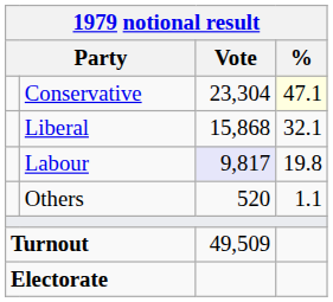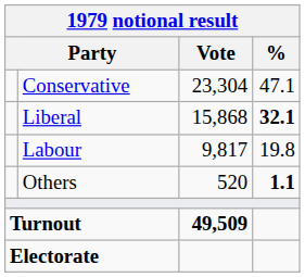Conservative | %: lightyellow background -> no background
Liberal | %: normal -> bold
Labour | Vote: lavender background -> no background
Others | %: normal -> bold
Turnout | Vote: normal -> bold
